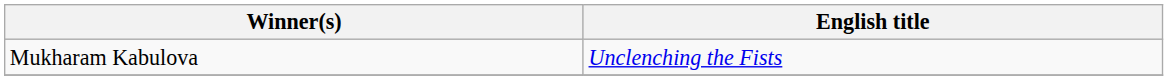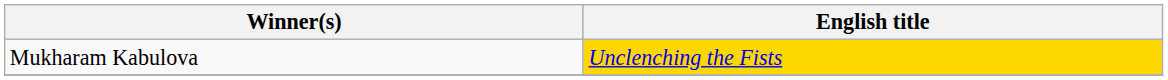Mukharam Kabulova | English title: no background -> gold background
